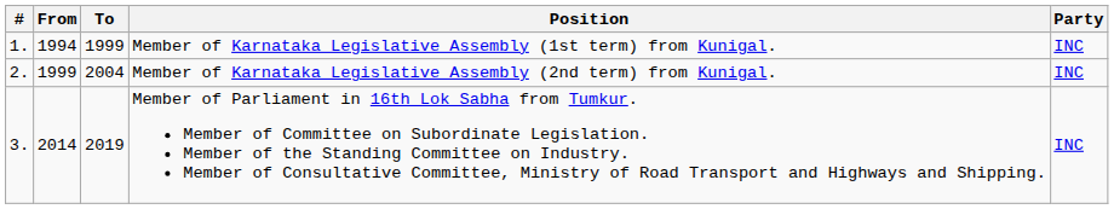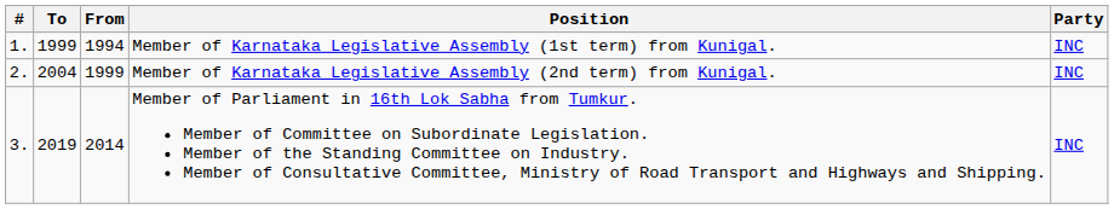columns swapped: From <-> To
